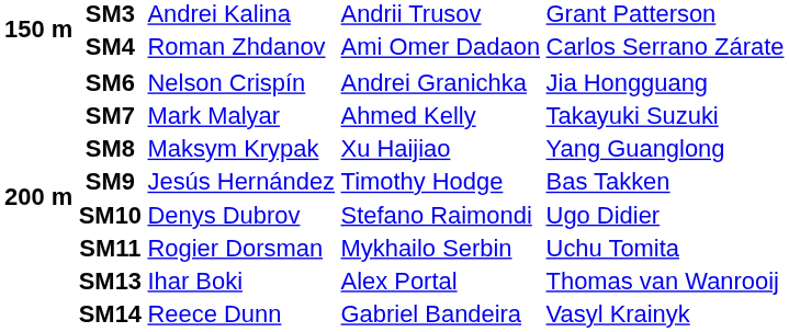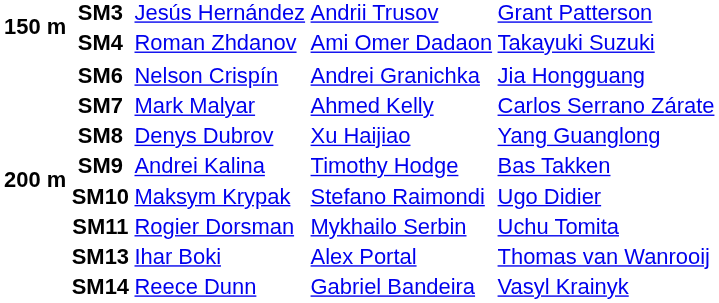SM3 | column 3: Andrei Kalina -> Jesús Hernández
SM4 | column 5: Carlos Serrano Zárate -> Takayuki Suzuki
SM7 | column 5: Takayuki Suzuki -> Carlos Serrano Zárate
SM8 | column 3: Maksym Krypak -> Denys Dubrov
SM9 | column 3: Jesús Hernández -> Andrei Kalina
SM10 | column 3: Denys Dubrov -> Maksym Krypak
